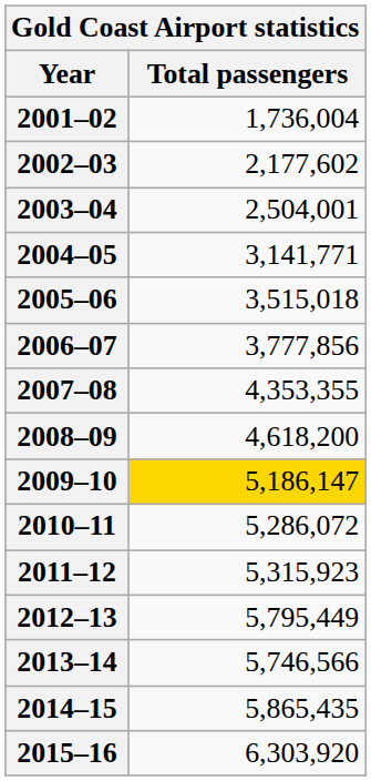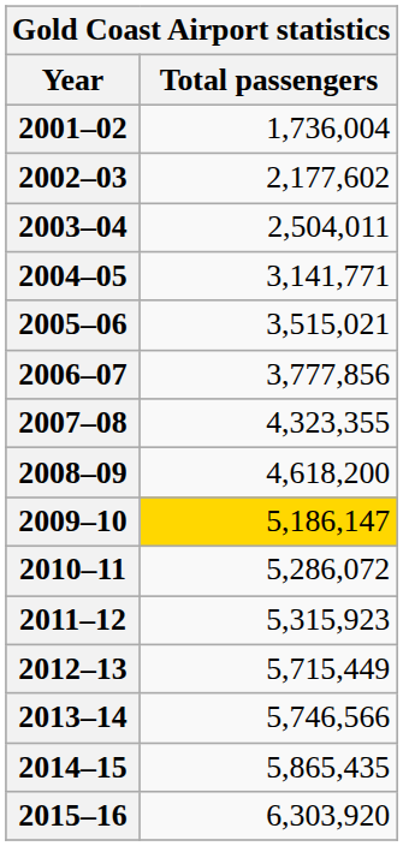2003–04 | Total passengers: 2,504,001 -> 2,504,011
2005–06 | Total passengers: 3,515,018 -> 3,515,021
2007–08 | Total passengers: 4,353,355 -> 4,323,355
2012–13 | Total passengers: 5,795,449 -> 5,715,449
